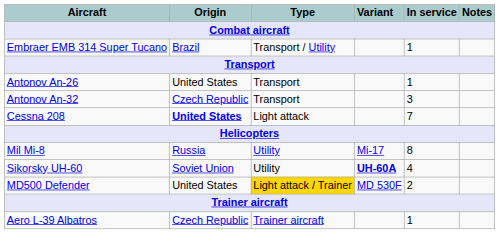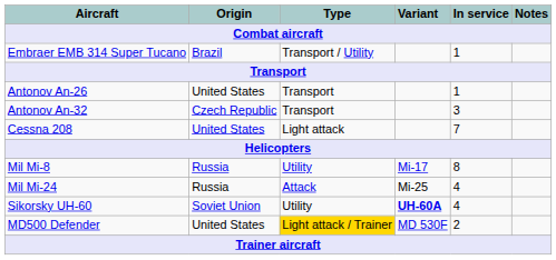Cessna 208 | Origin: bold -> normal
+ row: Mil Mi-24 | Russia | Attack | Mi-25 | 4
- row: Aero L-39 Albatros | Czech Republic | Trainer aircraft | 1
